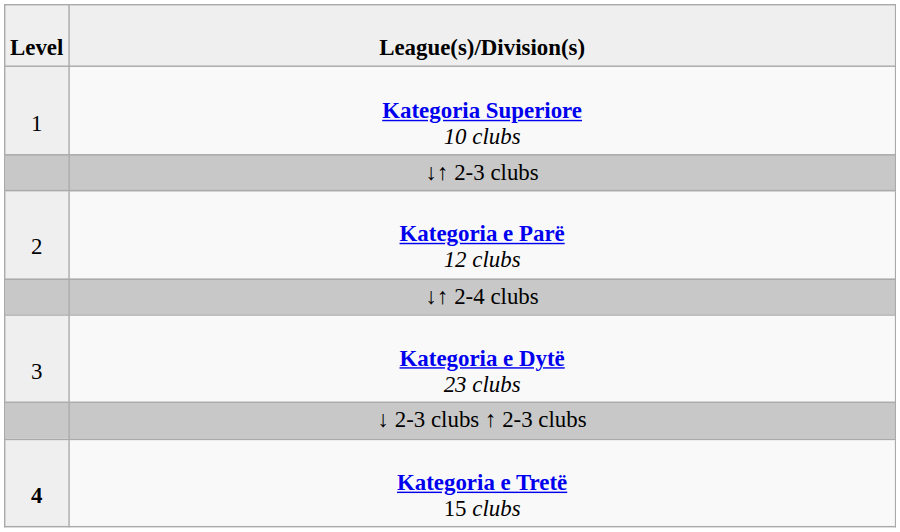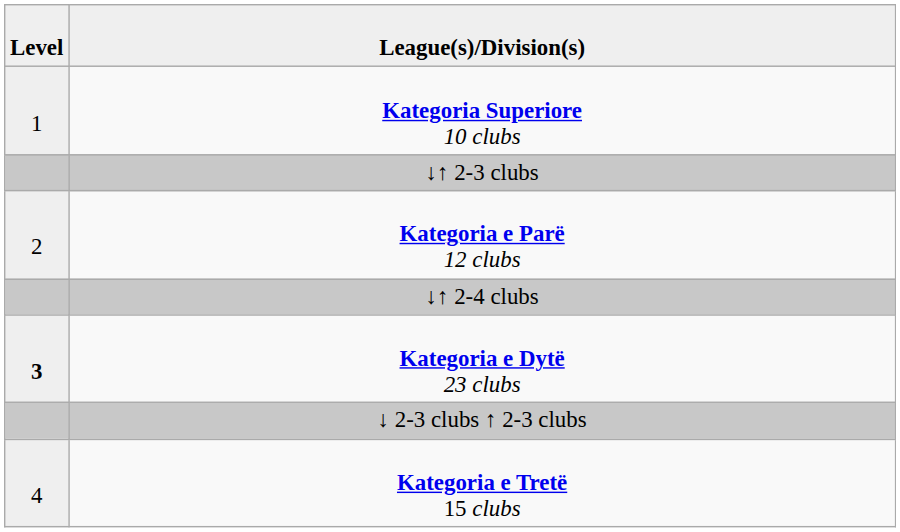Kategoria e Dytë 23 clubs | column 1: normal -> bold
Kategoria e Tretë 15 clubs | column 1: bold -> normal
